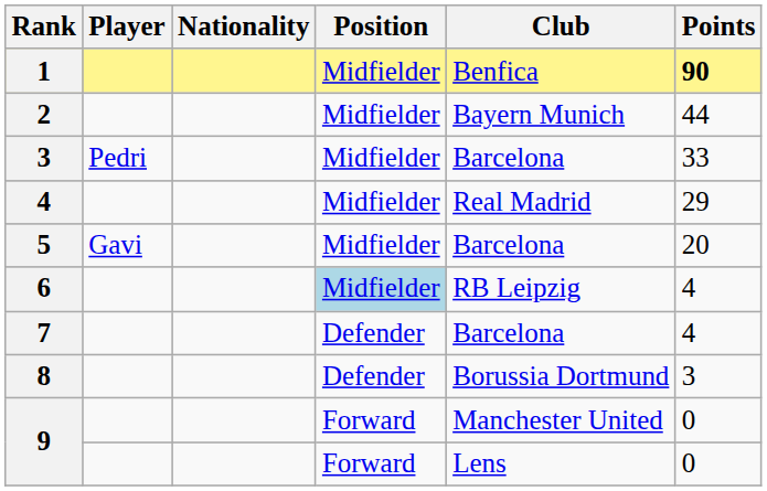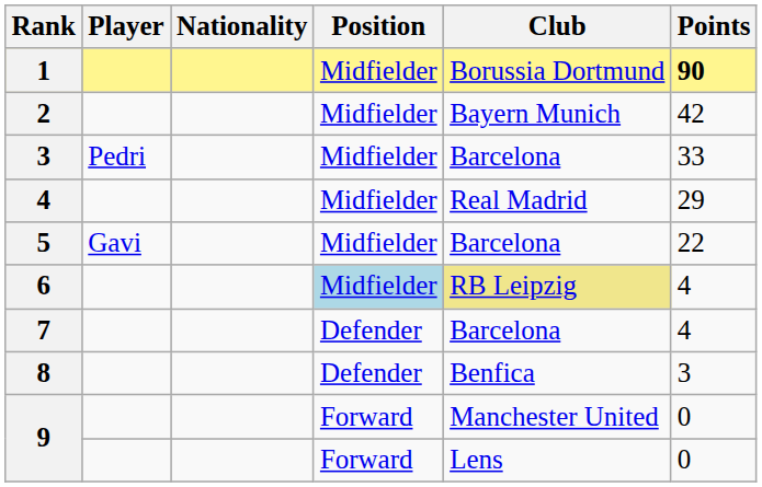1 | Club: Benfica -> Borussia Dortmund
2 | Points: 44 -> 42
5 | Points: 20 -> 22
6 | Club: no background -> khaki background
8 | Club: Borussia Dortmund -> Benfica
